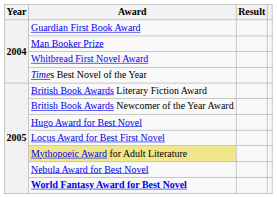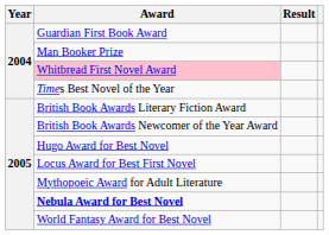Whitbread First Novel Award | Award: no background -> pink background
Mythopoeic Award for Adult Literature | Award: khaki background -> no background
Nebula Award for Best Novel | Award: normal -> bold
World Fantasy Award for Best Novel | Award: bold -> normal
